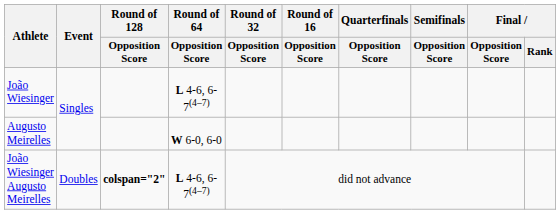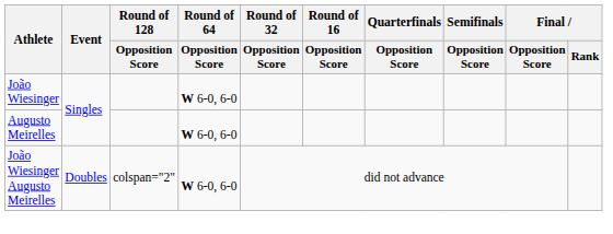João Wiesinger | Round of 64 / Opposition Score: L 4-6, 6-7(4–7) -> W 6-0, 6-0
João Wiesinger Augusto Meirelles | Round of 128 / Opposition Score: bold -> normal
João Wiesinger Augusto Meirelles | Round of 64 / Opposition Score: L 4-6, 6-7(4–7) -> W 6-0, 6-0
